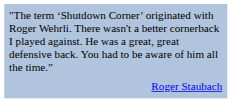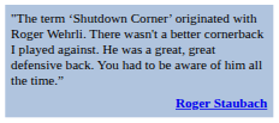row 2 | column 1: normal -> bold
